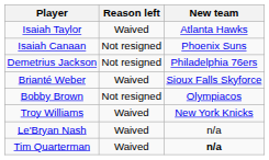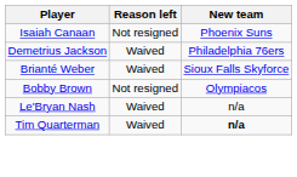- row: Isaiah Taylor | Waived | Atlanta Hawks
Demetrius Jackson | Reason left: Not resigned -> Waived
- row: Troy Williams | Waived | New York Knicks
